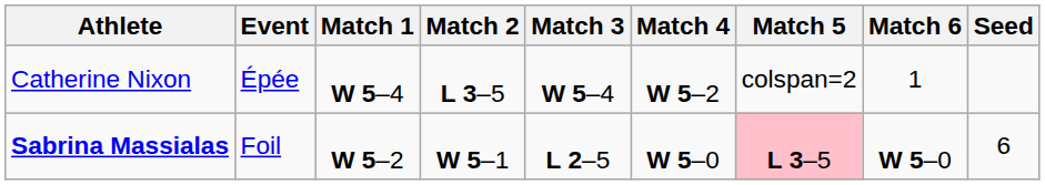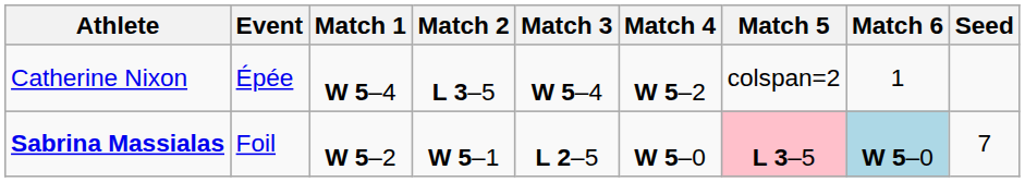Sabrina Massialas | Match 6: no background -> lightblue background
Sabrina Massialas | Seed: 6 -> 7
